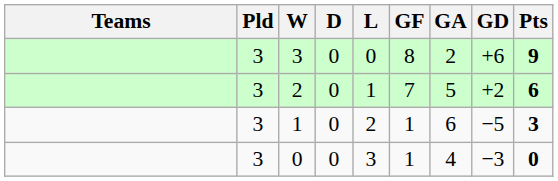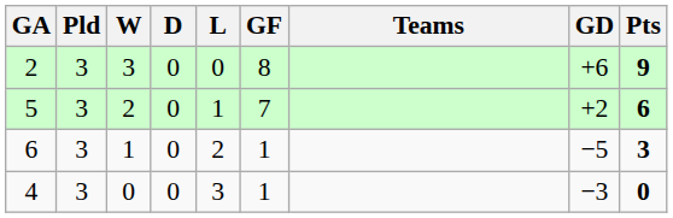columns swapped: Teams <-> GA
